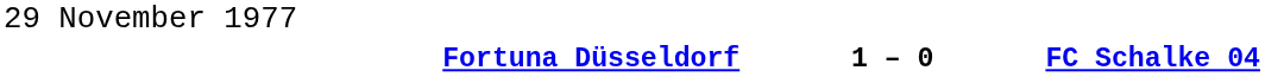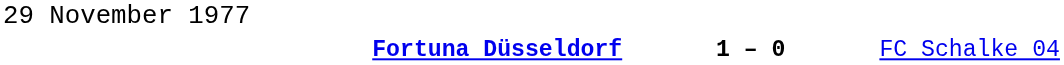Fortuna Düsseldorf | column 3: bold -> normal
